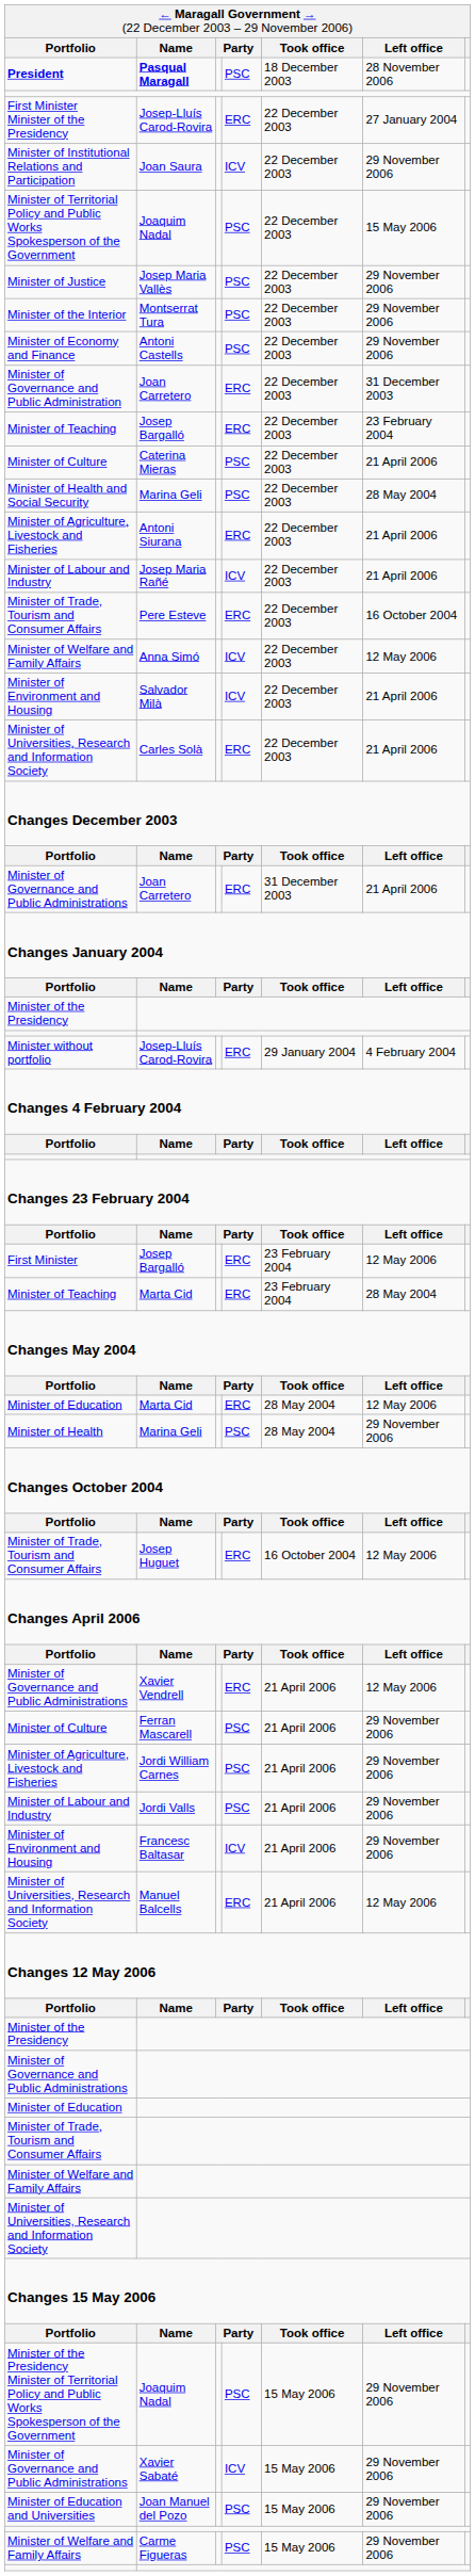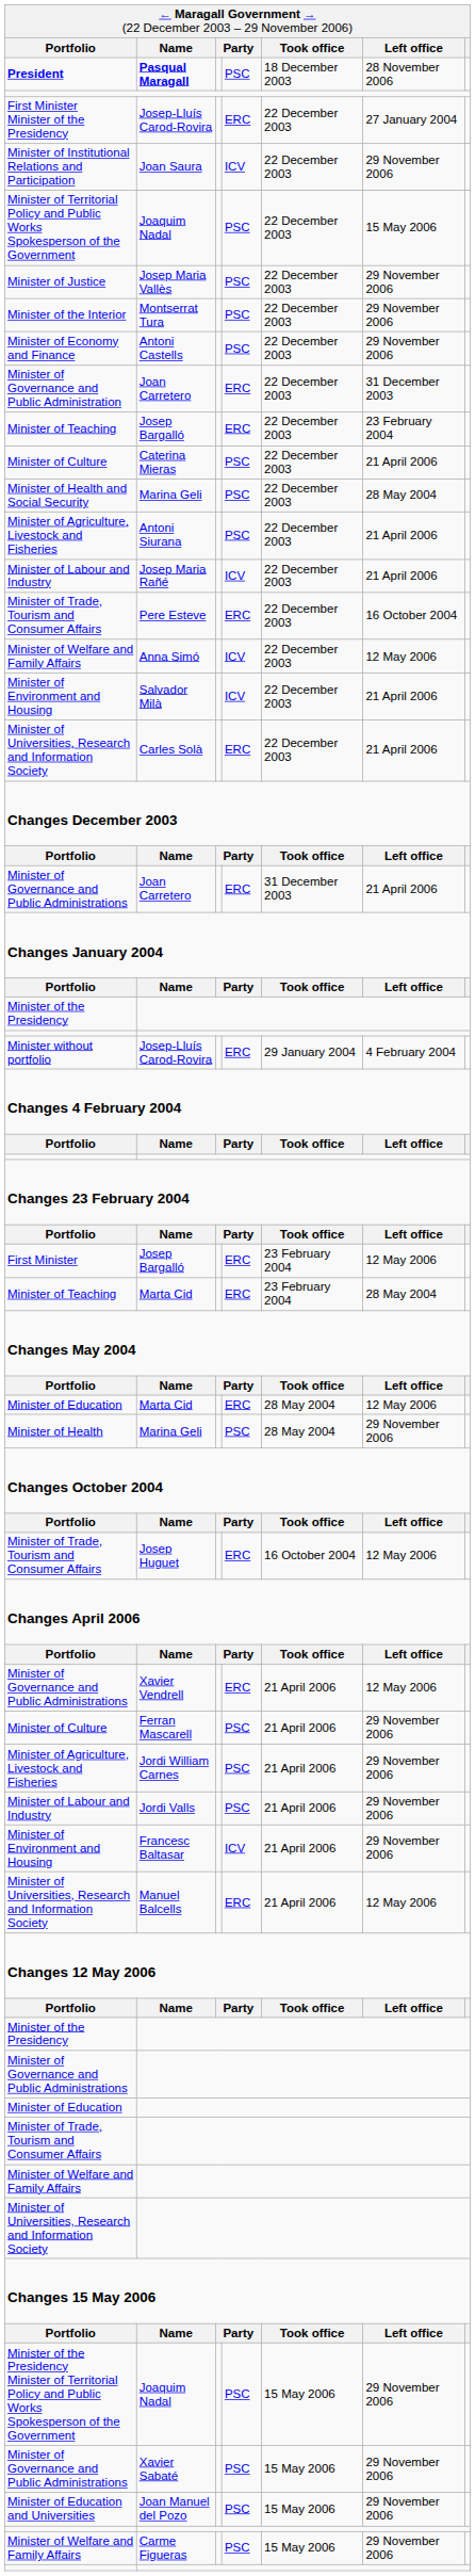Antoni Siurana | column 4: ERC -> PSC
Xavier Sabaté | column 4: ICV -> PSC
